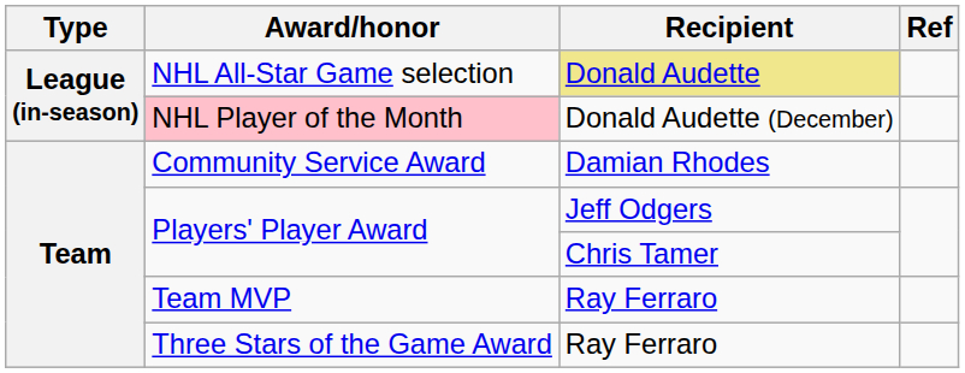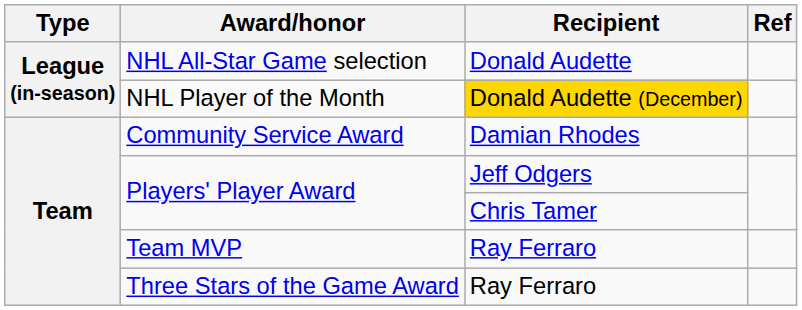NHL All-Star Game selection | Recipient: khaki background -> no background
NHL Player of the Month | Award/honor: pink background -> no background
NHL Player of the Month | Recipient: no background -> gold background
